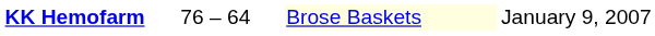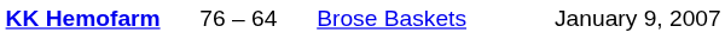KK Hemofarm | column 3: lightyellow background -> no background
